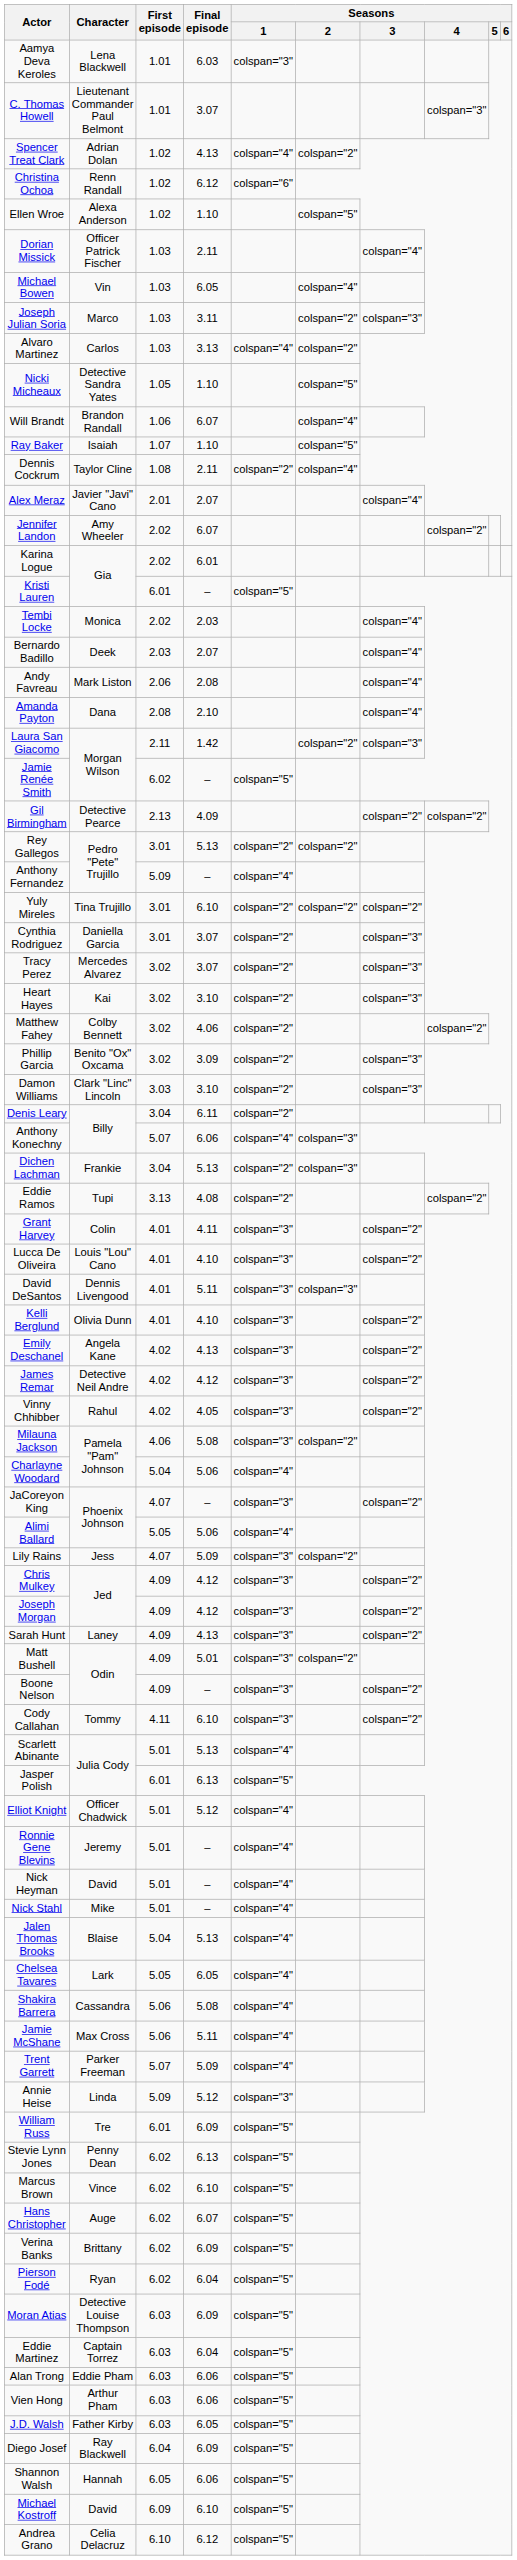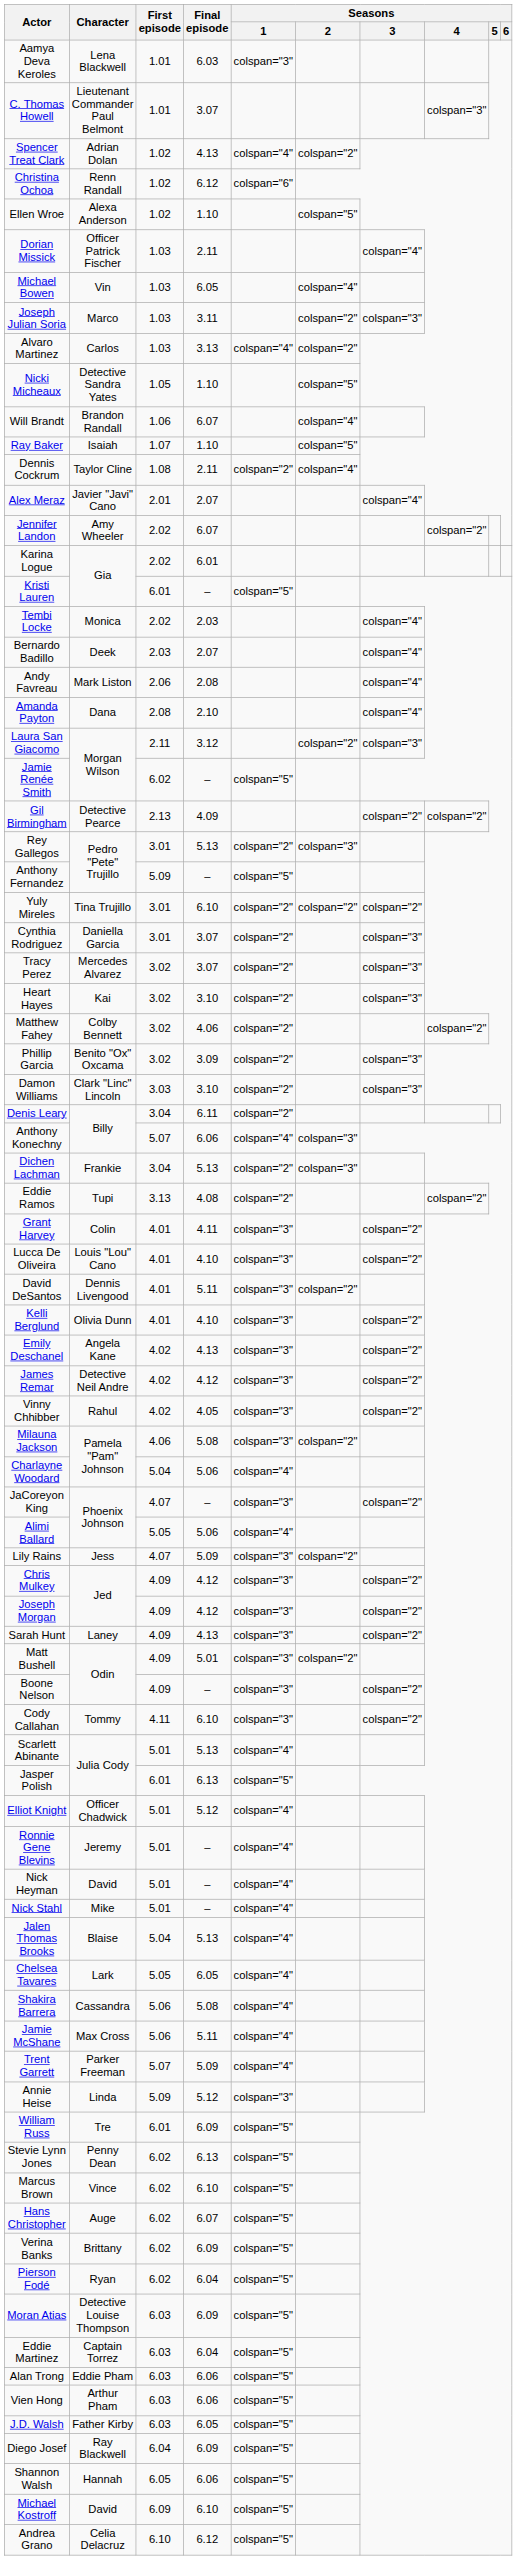Laura San Giacomo | Final episode: 1.42 -> 3.12
Rey Gallegos | Seasons / 2: colspan="2" -> colspan="3"
Anthony Fernandez | Seasons / 1: colspan="4" -> colspan="5"
David DeSantos | Seasons / 2: colspan="3" -> colspan="2"
